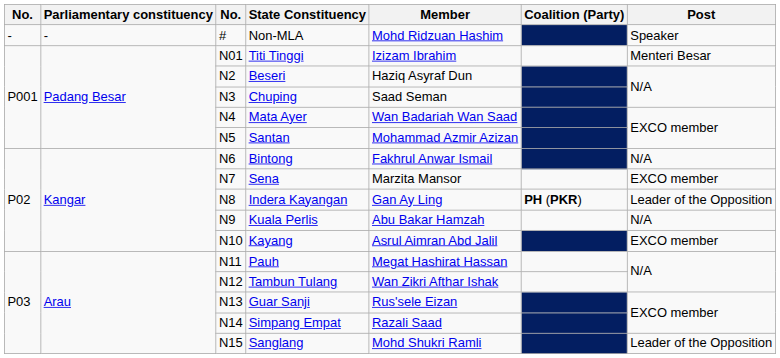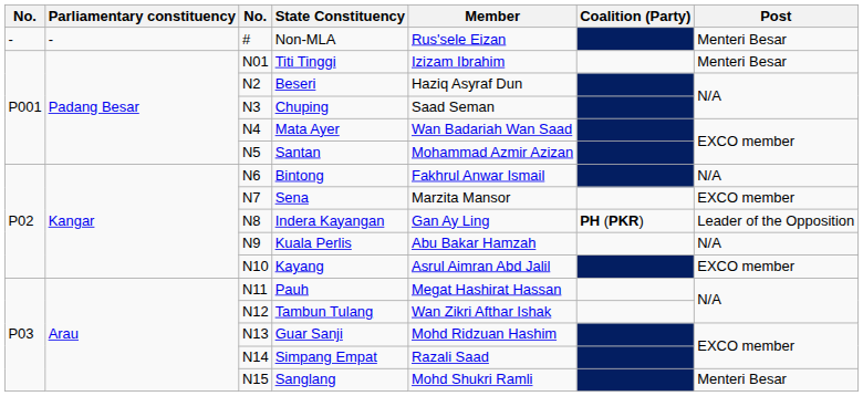Non-MLA | Member: Mohd Ridzuan Hashim -> Rus'sele Eizan
Non-MLA | Post: Speaker -> Menteri Besar
Guar Sanji | Member: Rus'sele Eizan -> Mohd Ridzuan Hashim
Sanglang | Post: Leader of the Opposition -> Menteri Besar
